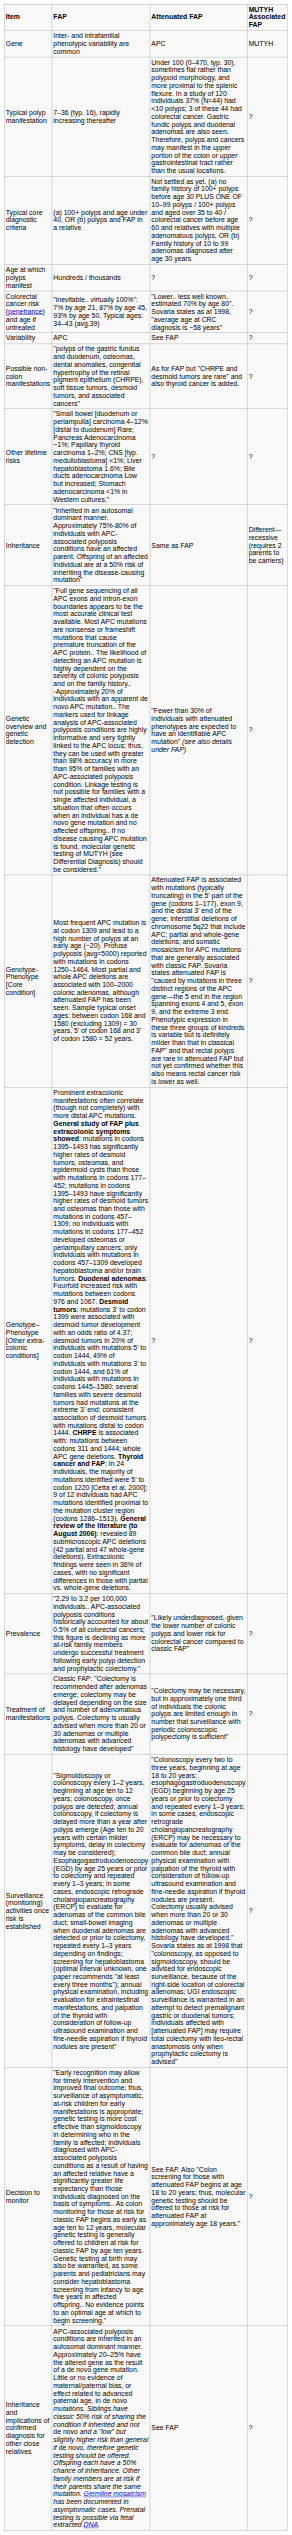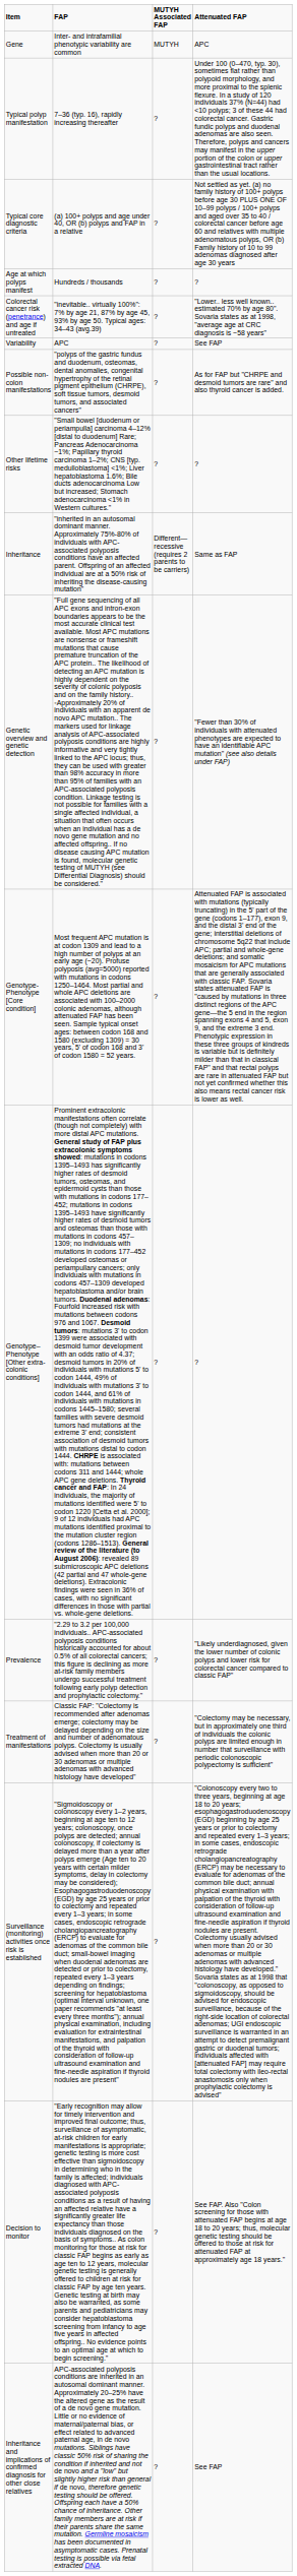columns swapped: Attenuated FAP <-> MUTYH Associated FAP
